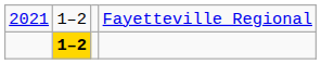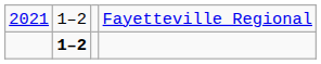row 2 | column 2: gold background -> no background
